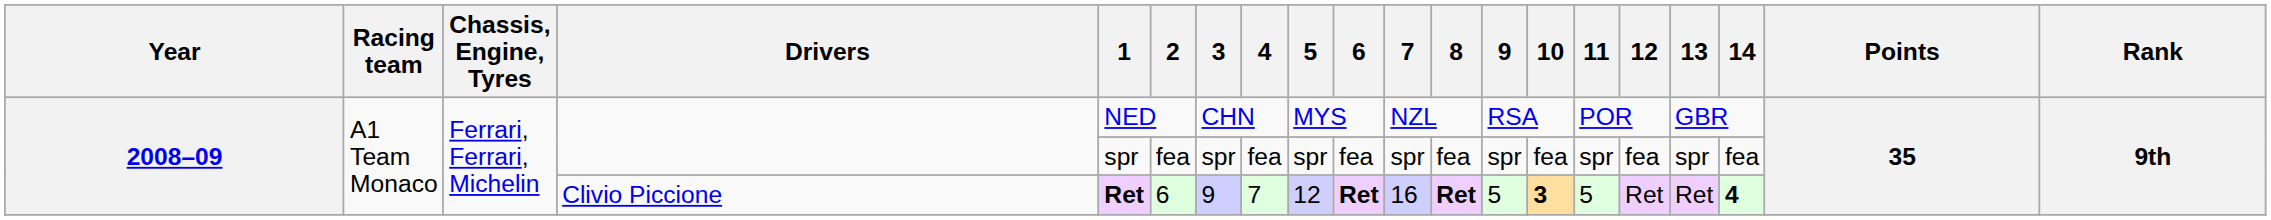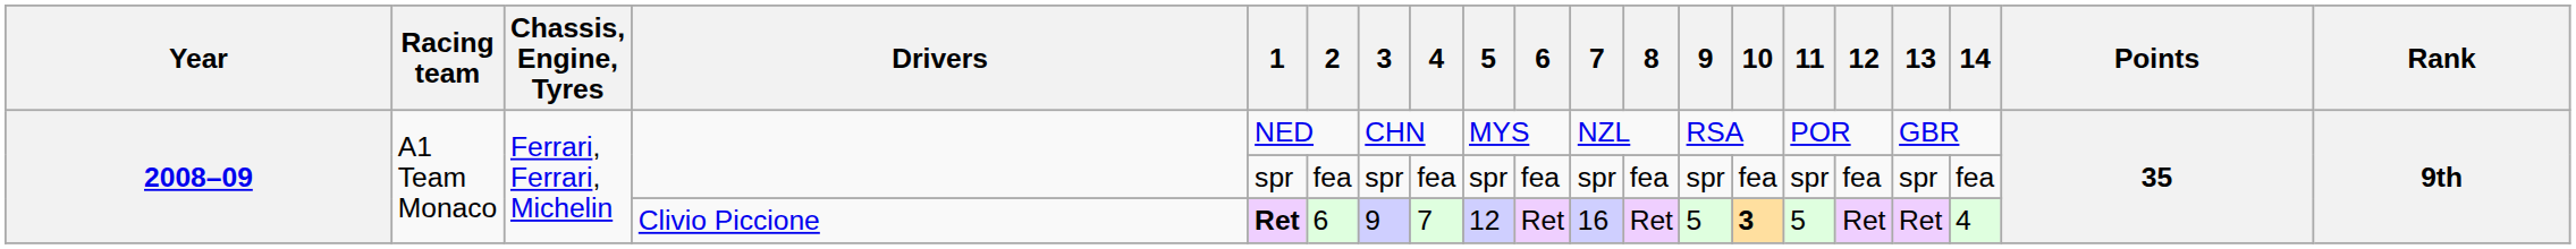Clivio Piccione | 6: bold -> normal
Clivio Piccione | 8: bold -> normal
Clivio Piccione | 14: bold -> normal
